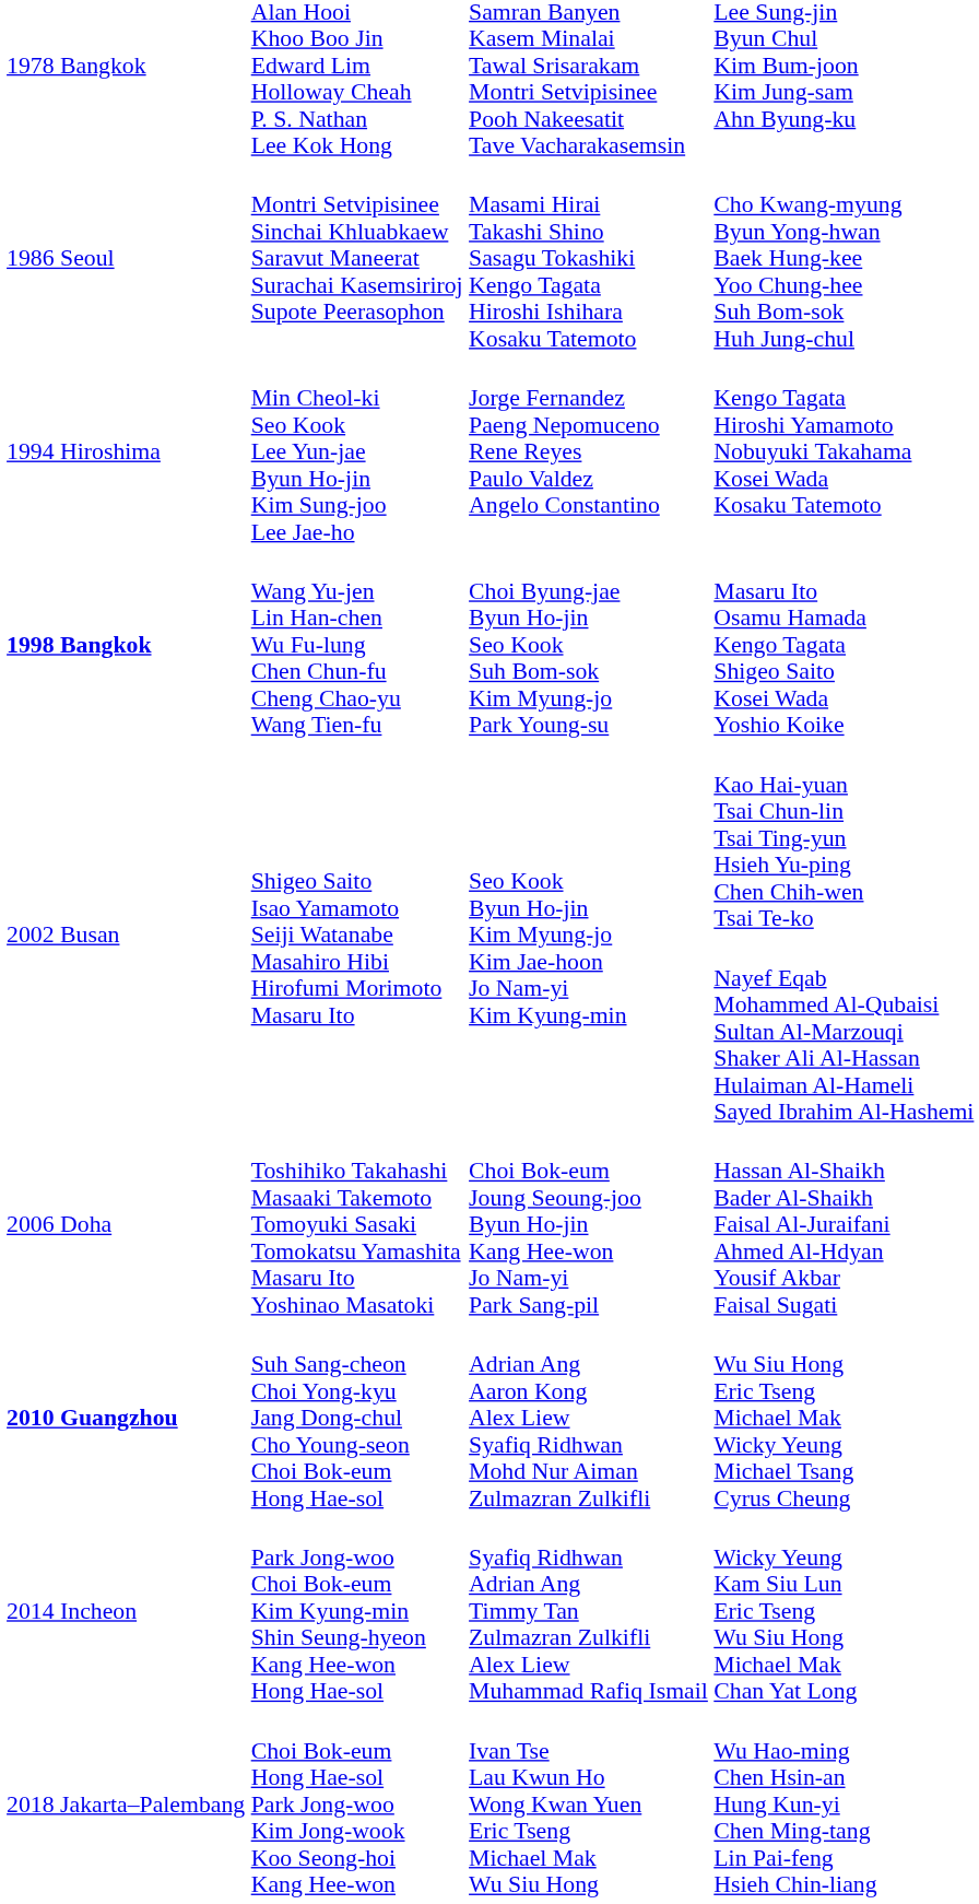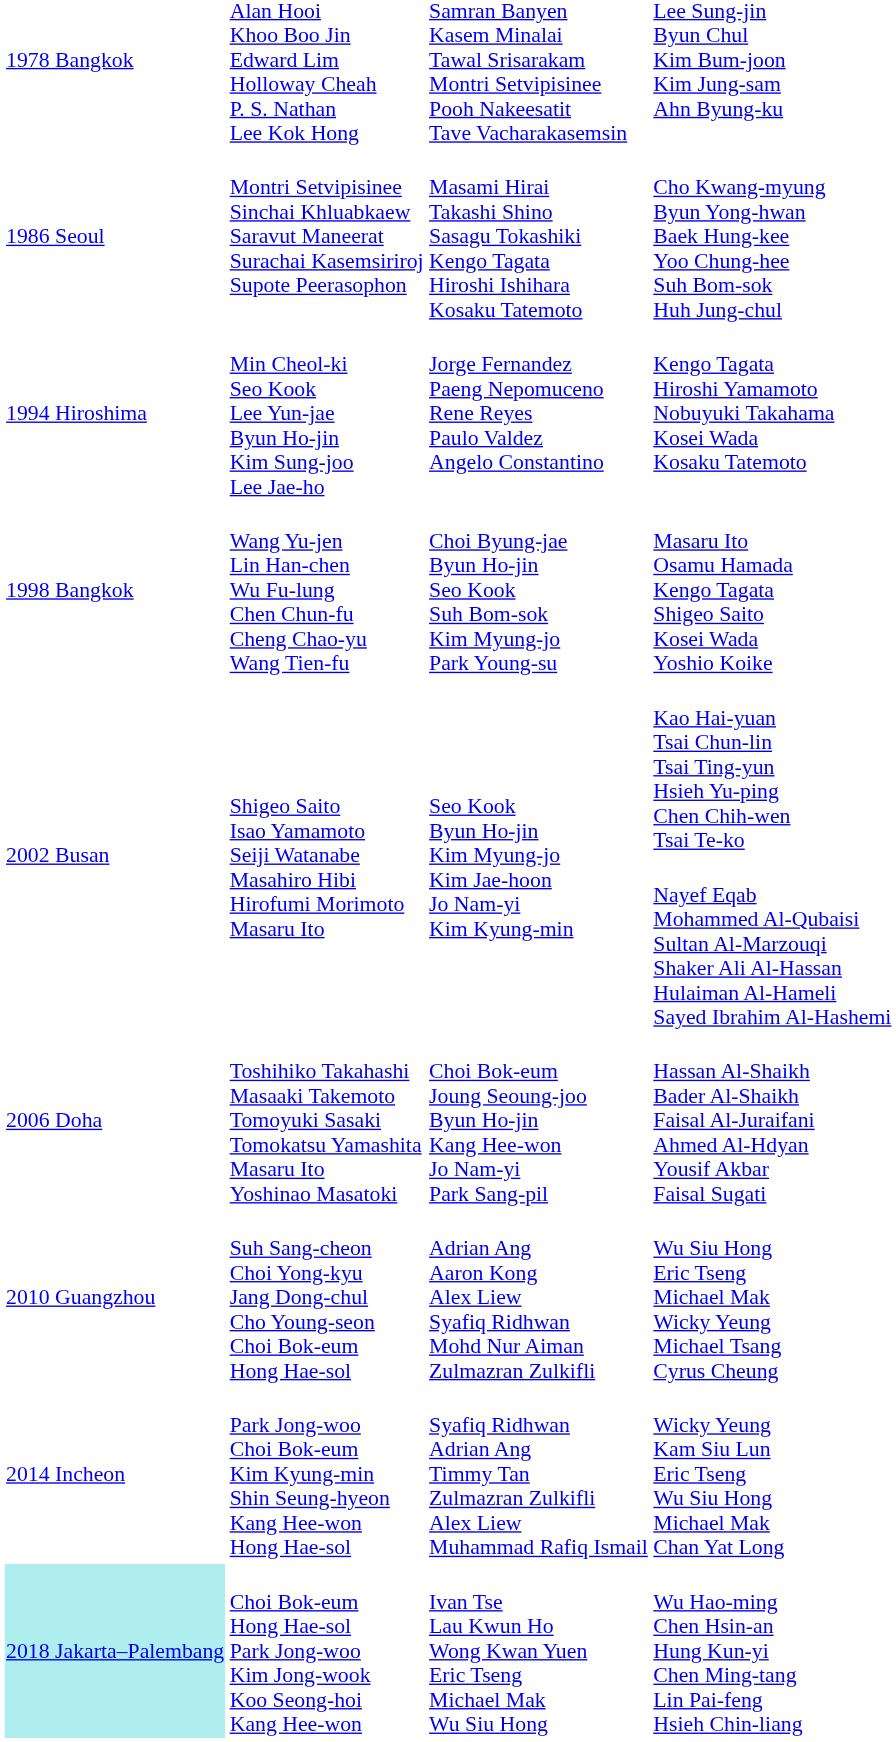row 4 | column 1: bold -> normal
row 8 | column 1: bold -> normal
row 10 | column 1: no background -> paleturquoise background
